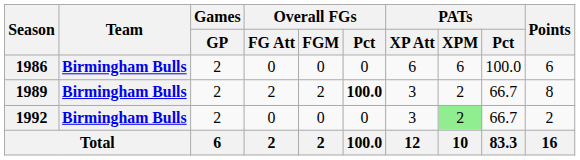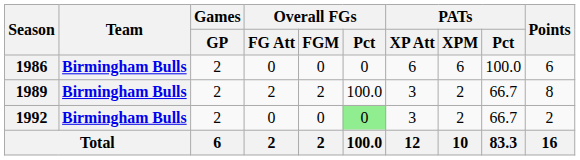1989 | Overall FGs / Pct: bold -> normal
1992 | Overall FGs / Pct: no background -> lightgreen background
1992 | PATs / XPM: lightgreen background -> no background
